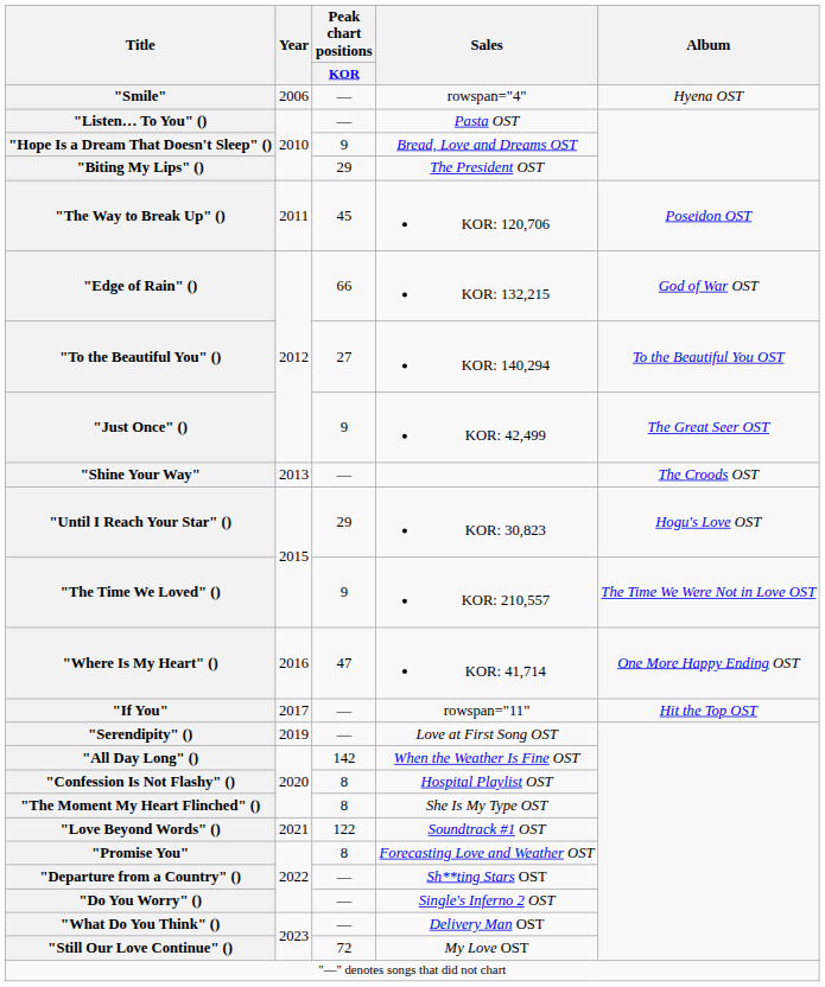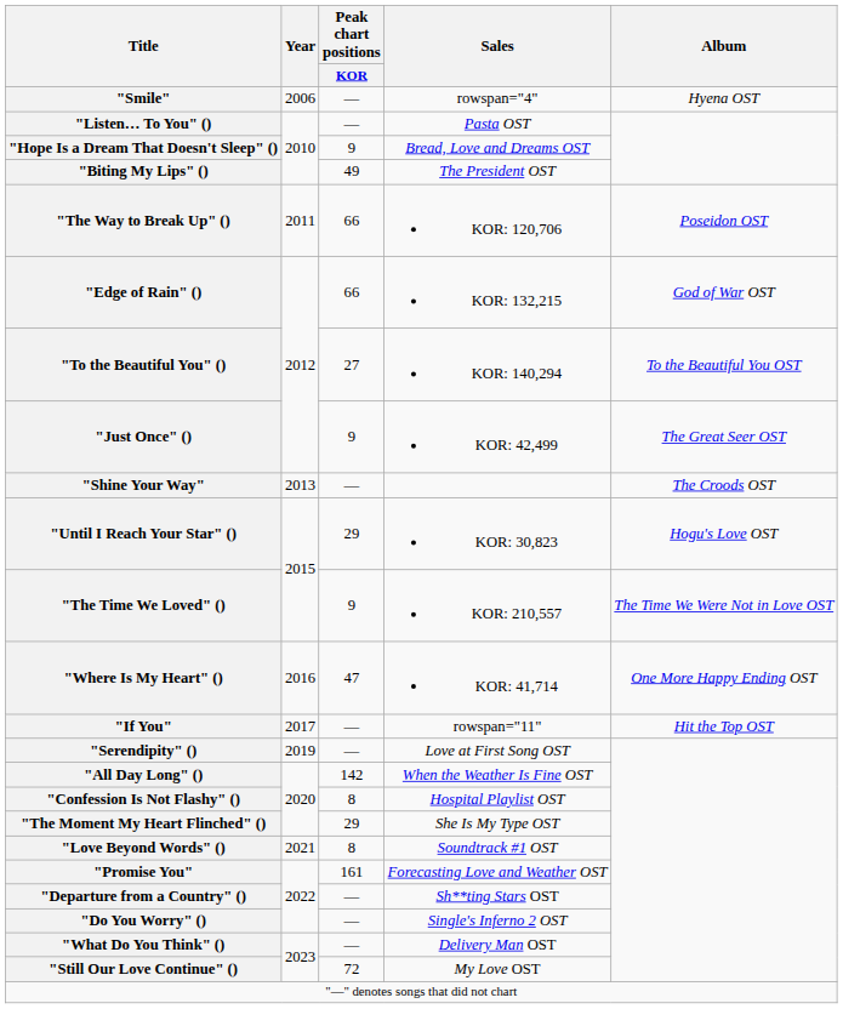"Biting My Lips" () | Peak chart positions / KOR: 29 -> 49
"The Way to Break Up" () | Peak chart positions / KOR: 45 -> 66
"The Moment My Heart Flinched" () | Peak chart positions / KOR: 8 -> 29
"Love Beyond Words" () | Peak chart positions / KOR: 122 -> 8
"Promise You" | Peak chart positions / KOR: 8 -> 161
